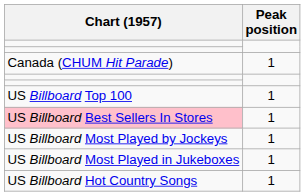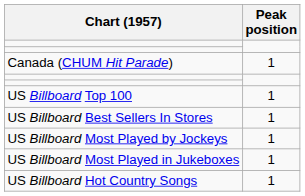row 8 | Chart (1957): pink background -> no background
